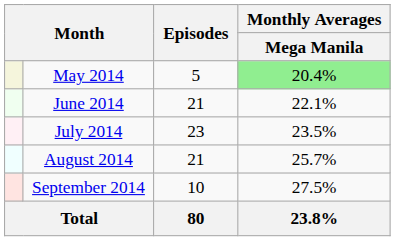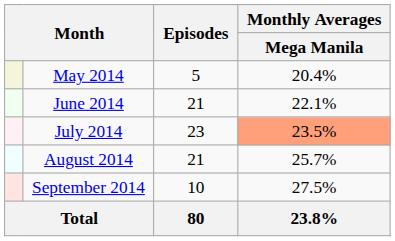May 2014 | Monthly Averages / Mega Manila: lightgreen background -> no background
July 2014 | Monthly Averages / Mega Manila: no background -> lightsalmon background
